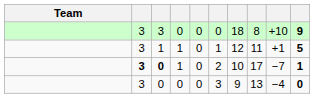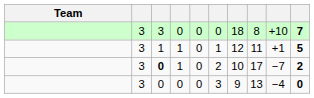row 2 | column 10: 9 -> 7
row 4 | column 2: bold -> normal
row 4 | column 10: 1 -> 2
